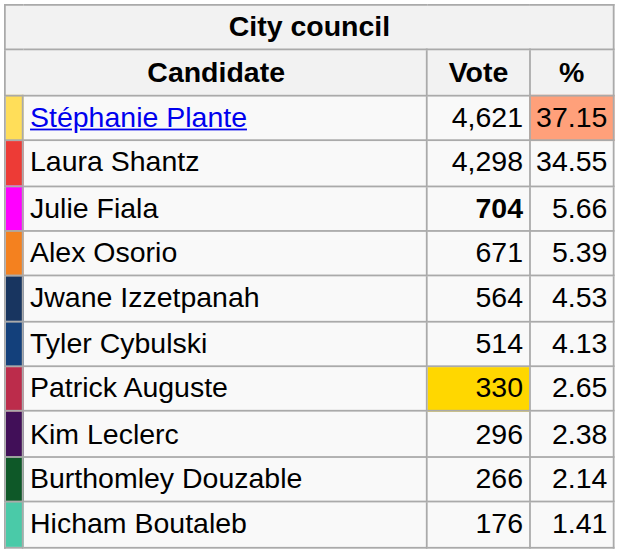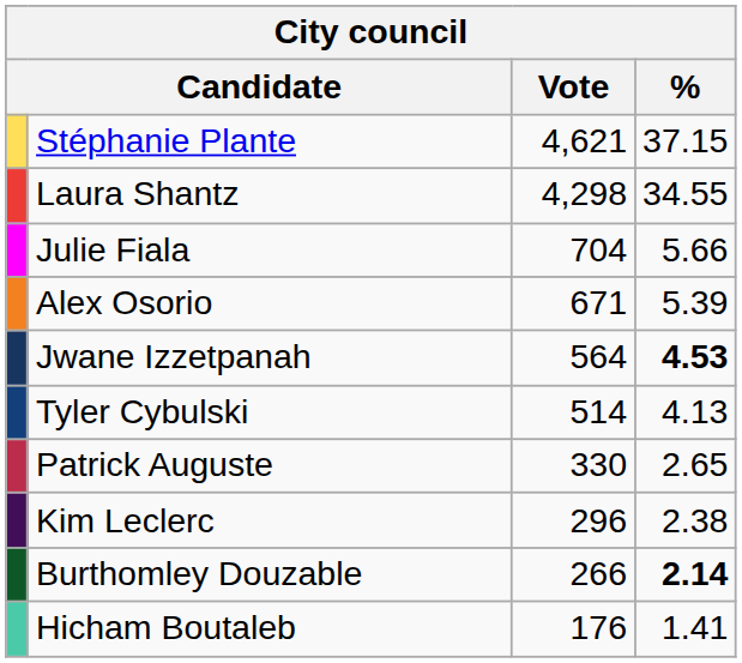Stéphanie Plante | %: lightsalmon background -> no background
Julie Fiala | Vote: bold -> normal
Jwane Izzetpanah | %: normal -> bold
Patrick Auguste | Vote: gold background -> no background
Burthomley Douzable | %: normal -> bold
